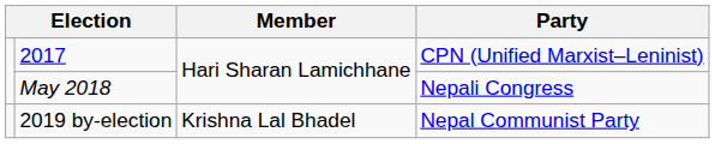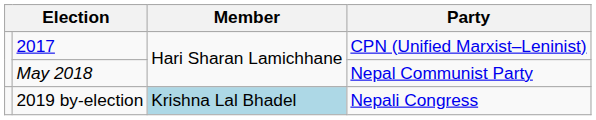May 2018 | Party: Nepali Congress -> Nepal Communist Party
2019 by-election | Member: no background -> lightblue background
2019 by-election | Party: Nepal Communist Party -> Nepali Congress
